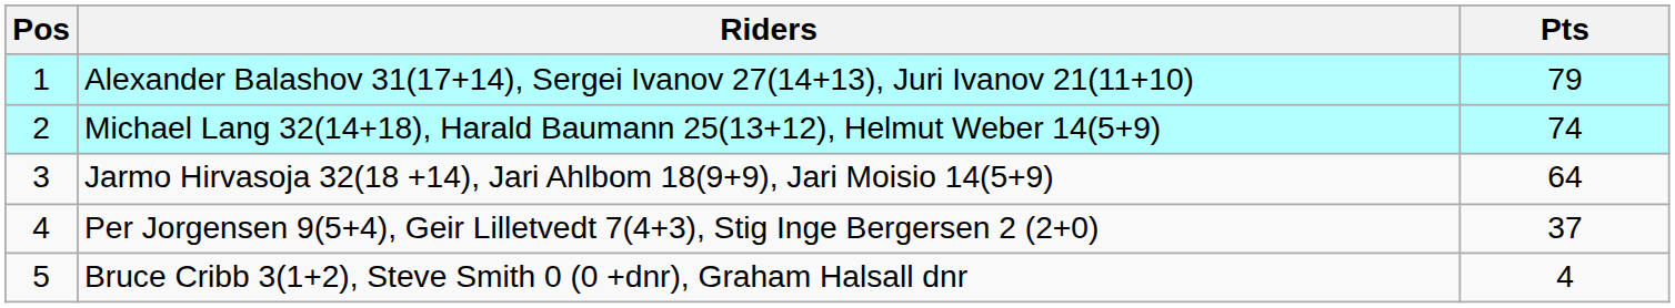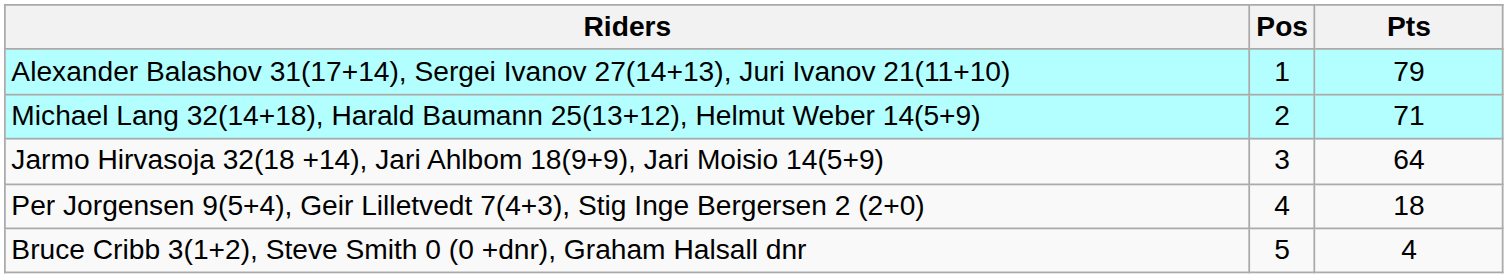columns swapped: Pos <-> Riders
row 3 | Pts: 74 -> 71
row 5 | Pts: 37 -> 18
